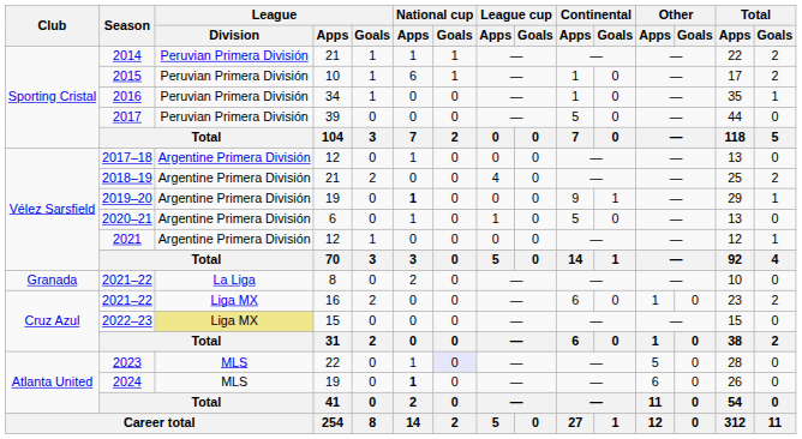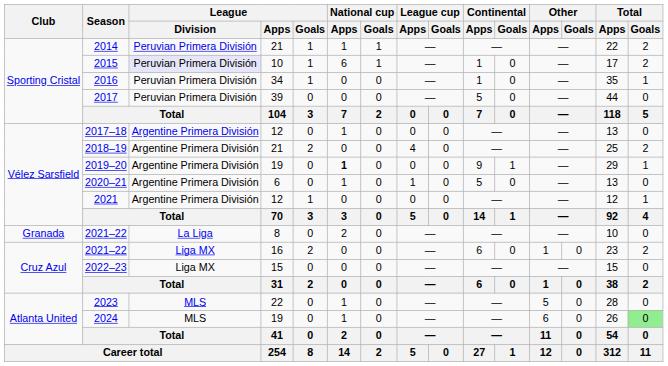2015 | League / Division: no background -> lavender background
2022–23 | League / Division: khaki background -> no background
2023 | National cup / Goals: lavender background -> no background
2024 | National cup / Apps: bold -> normal
2024 | Total / Goals: no background -> lightgreen background
